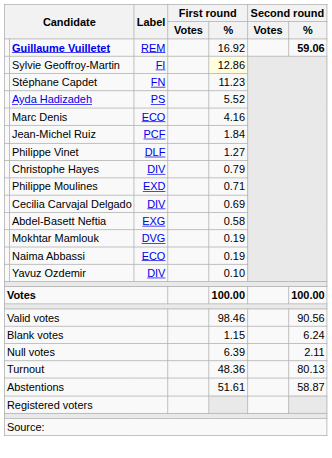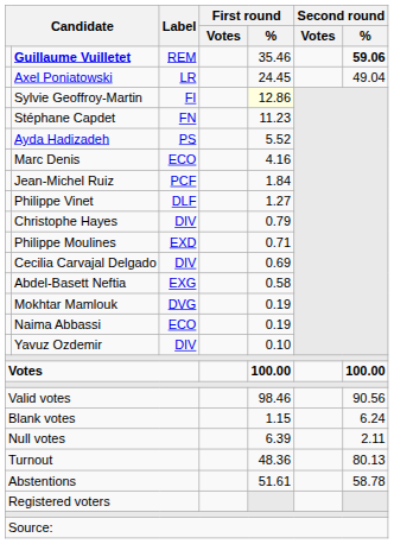Guillaume Vuilletet | First round / %: 16.92 -> 35.46
+ row: Axel Poniatowski | LR | 24.45 | 49.04
Abstentions | Second round / %: 58.87 -> 58.78
